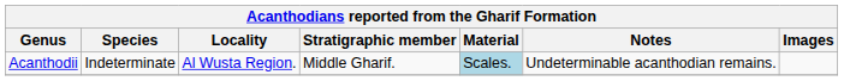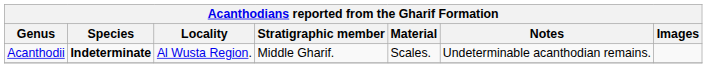Acanthodii | Species: normal -> bold
Acanthodii | Material: lightblue background -> no background
